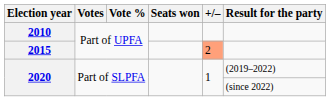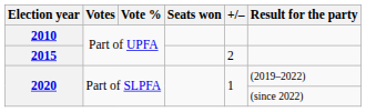2015 | +/–: lightsalmon background -> no background
